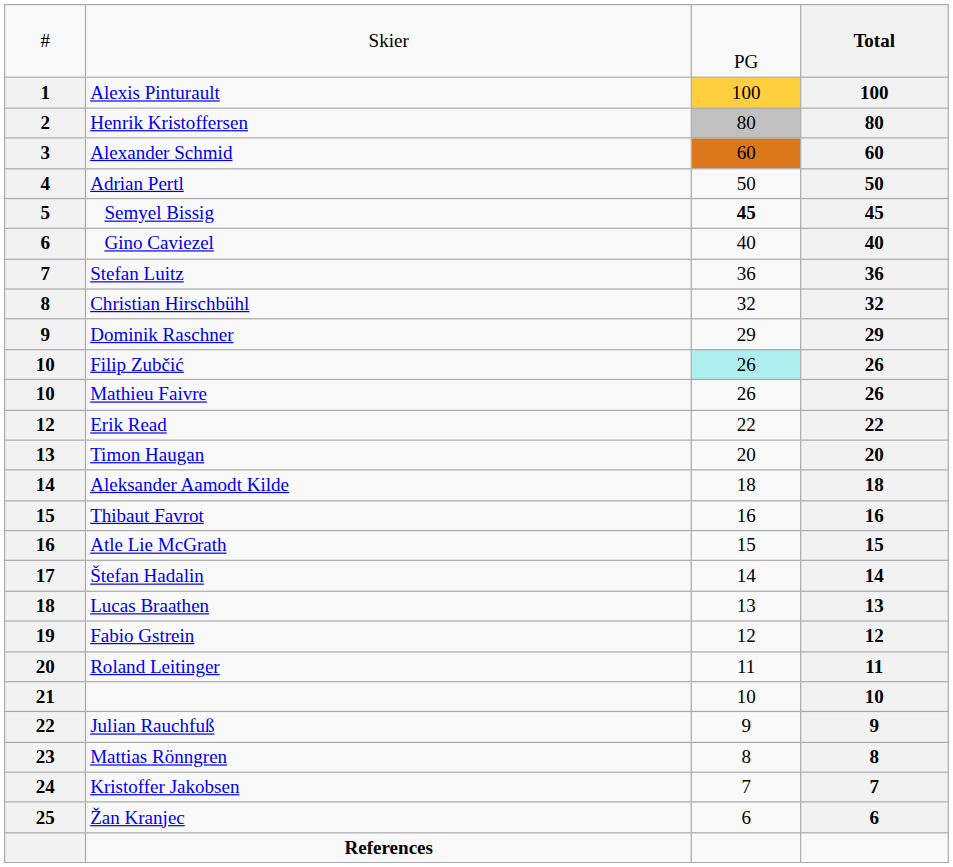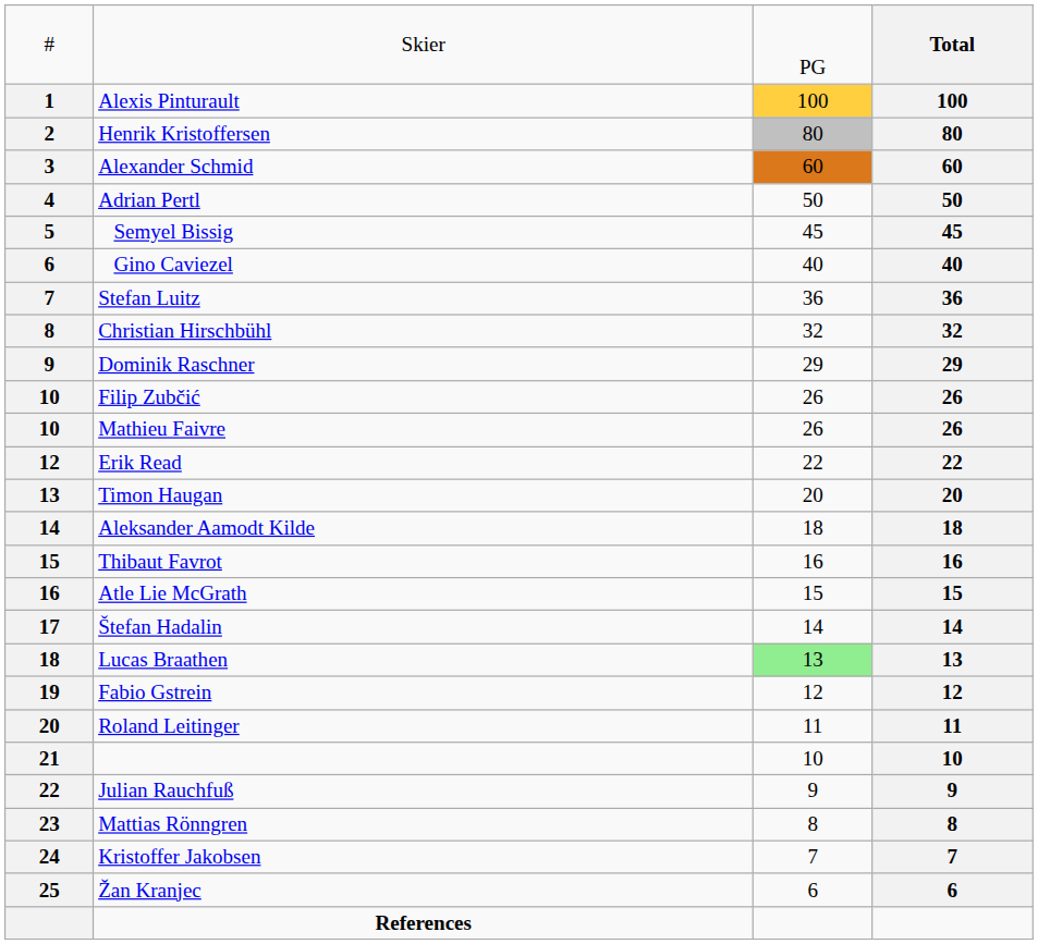Semyel Bissig | column 3: bold -> normal
Filip Zubčić | column 3: paleturquoise background -> no background
Lucas Braathen | column 3: no background -> lightgreen background
